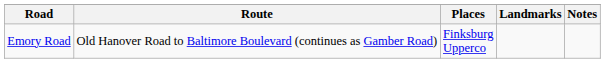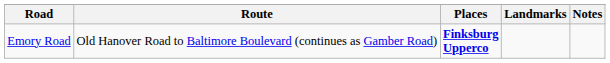Emory Road | Places: normal -> bold
